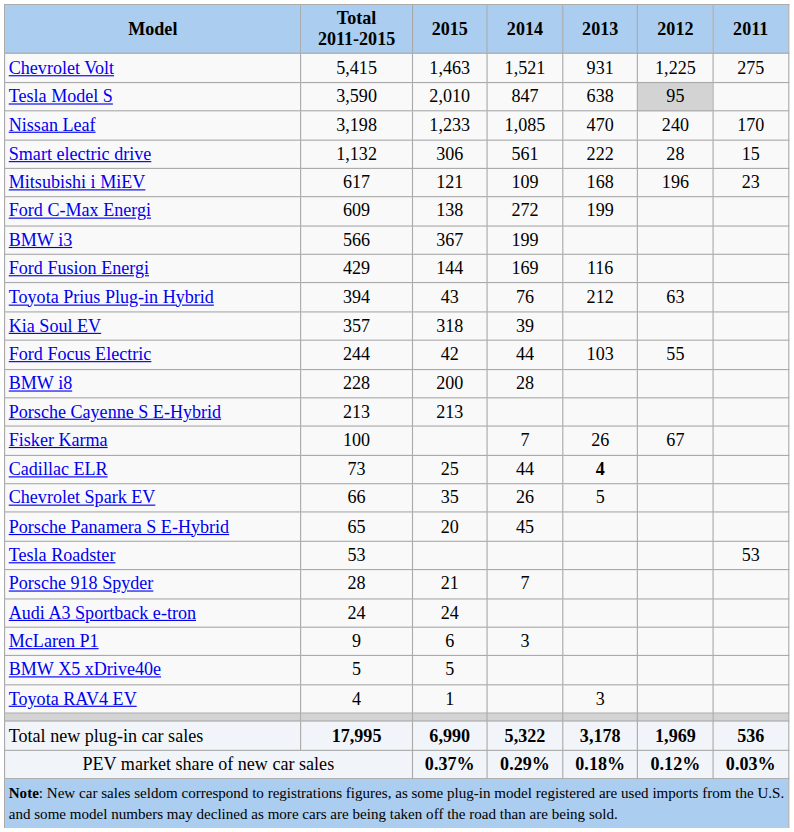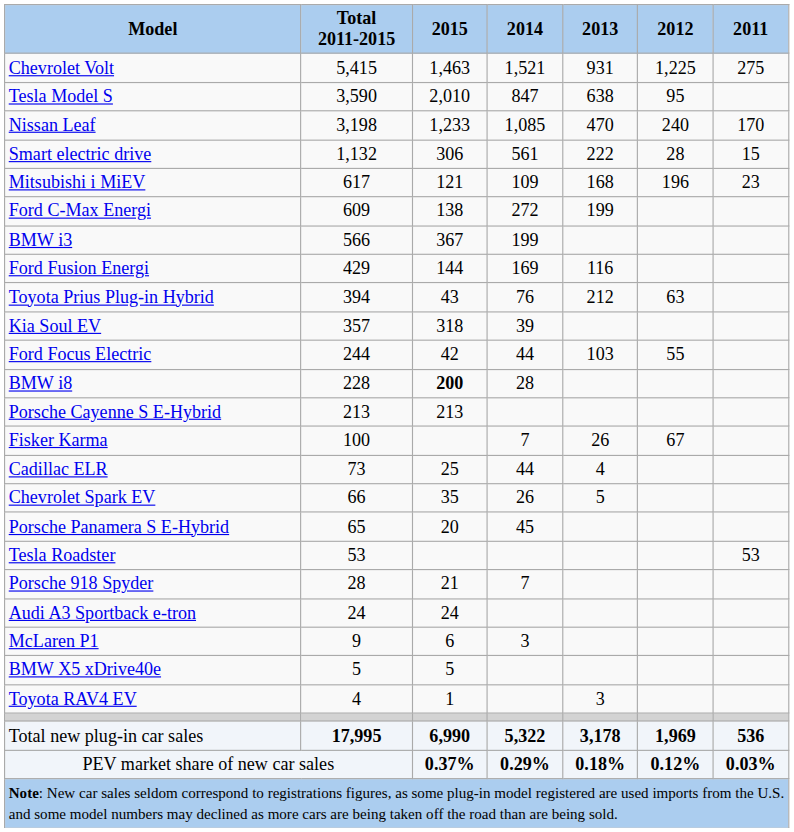Tesla Model S | 2012: lightgrey background -> no background
BMW i8 | 2015: normal -> bold
Cadillac ELR | 2013: bold -> normal
